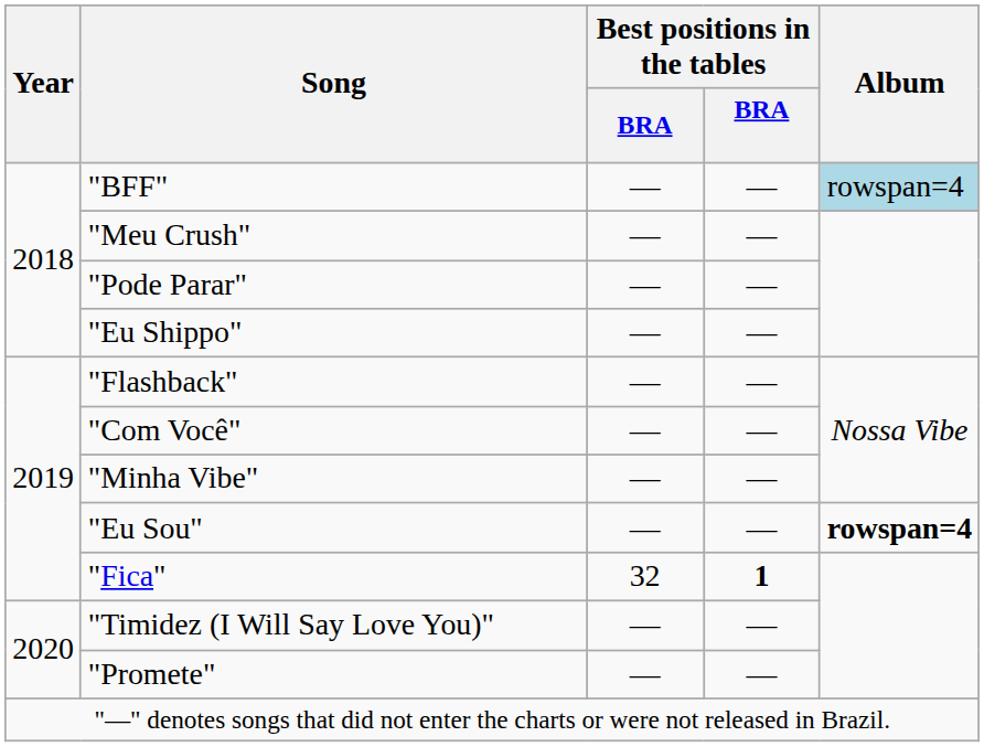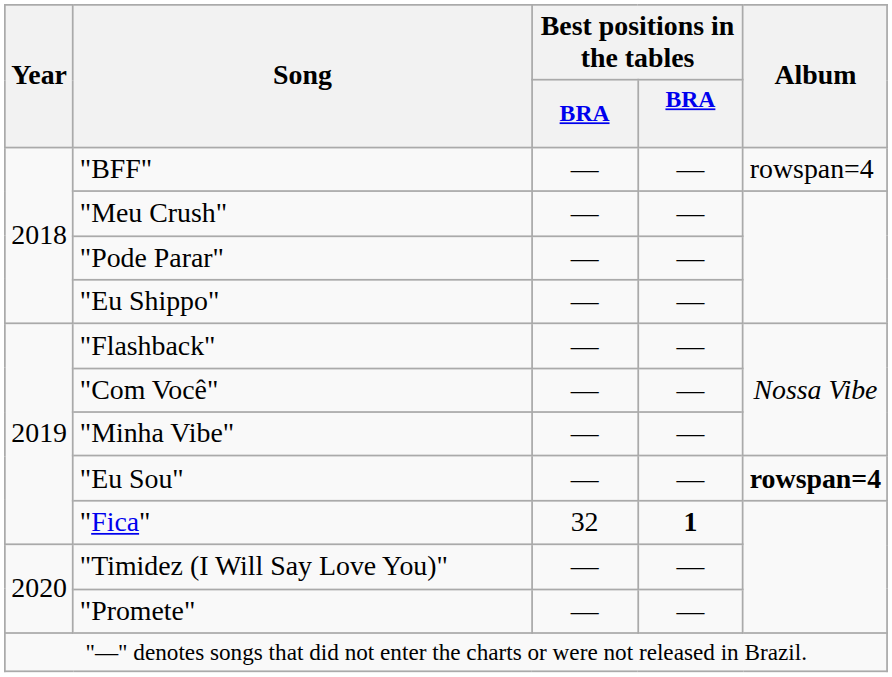"BFF" | Album: lightblue background -> no background
